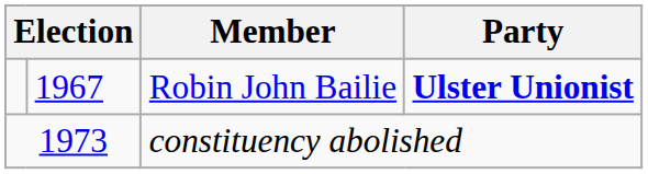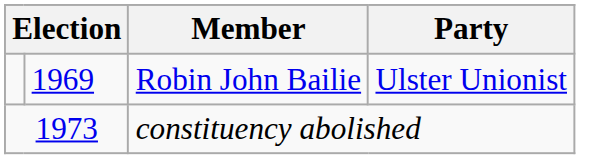Robin John Bailie | column 2: 1967 -> 1969
Robin John Bailie | Party: bold -> normal
